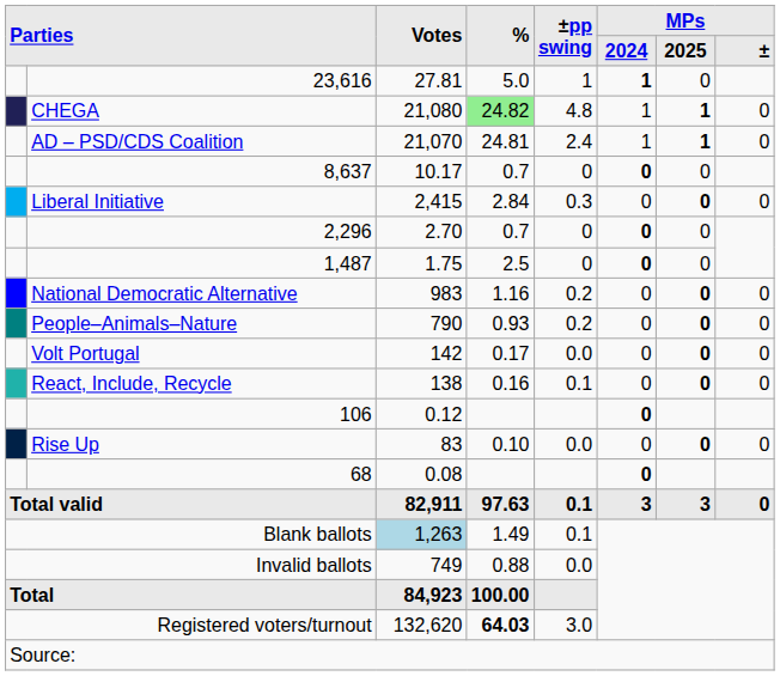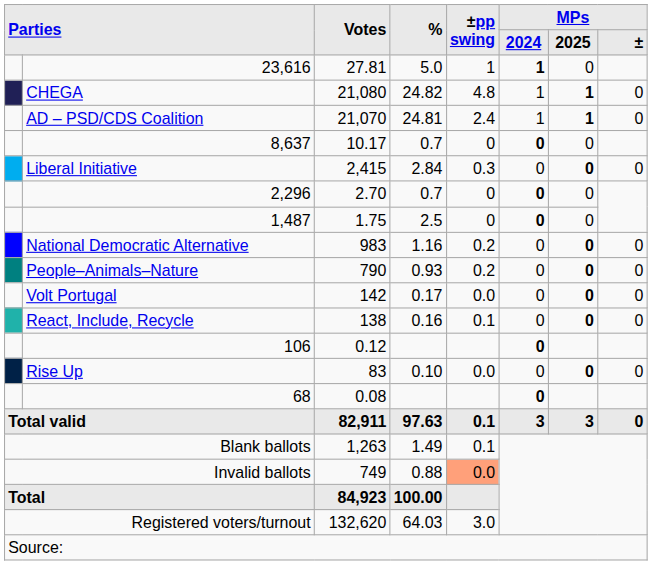CHEGA | %: lightgreen background -> no background
Blank ballots | Votes: lightblue background -> no background
Invalid ballots | ±pp swing: no background -> lightsalmon background
Registered voters/turnout | %: bold -> normal
